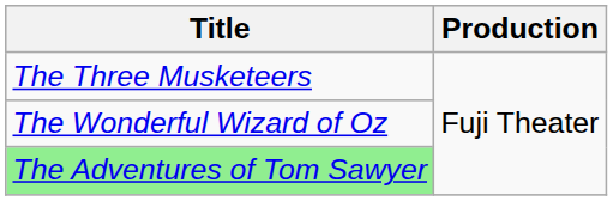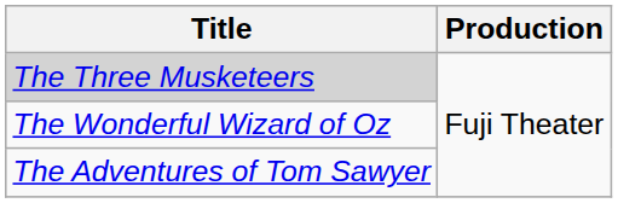The Three Musketeers | Title: no background -> lightgrey background
The Adventures of Tom Sawyer | Title: lightgreen background -> no background
